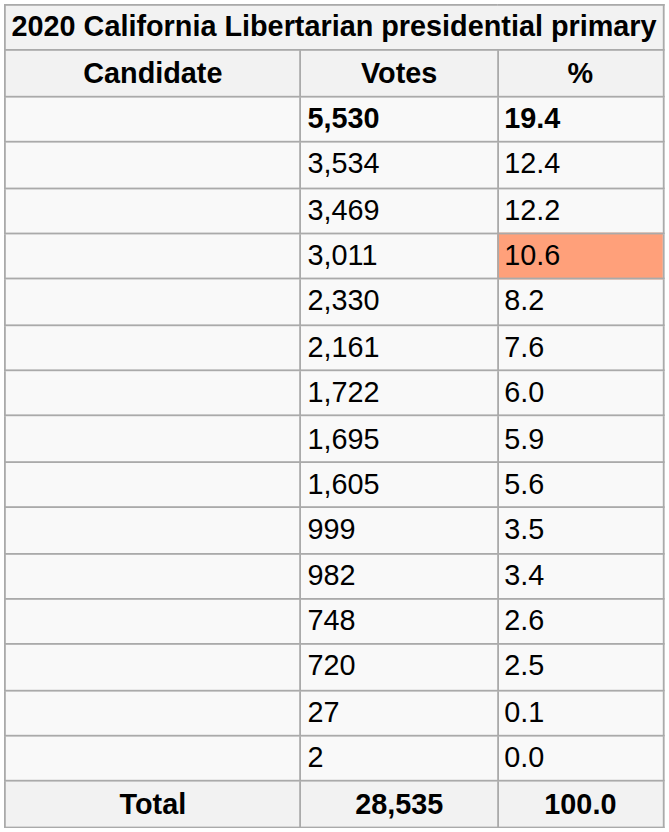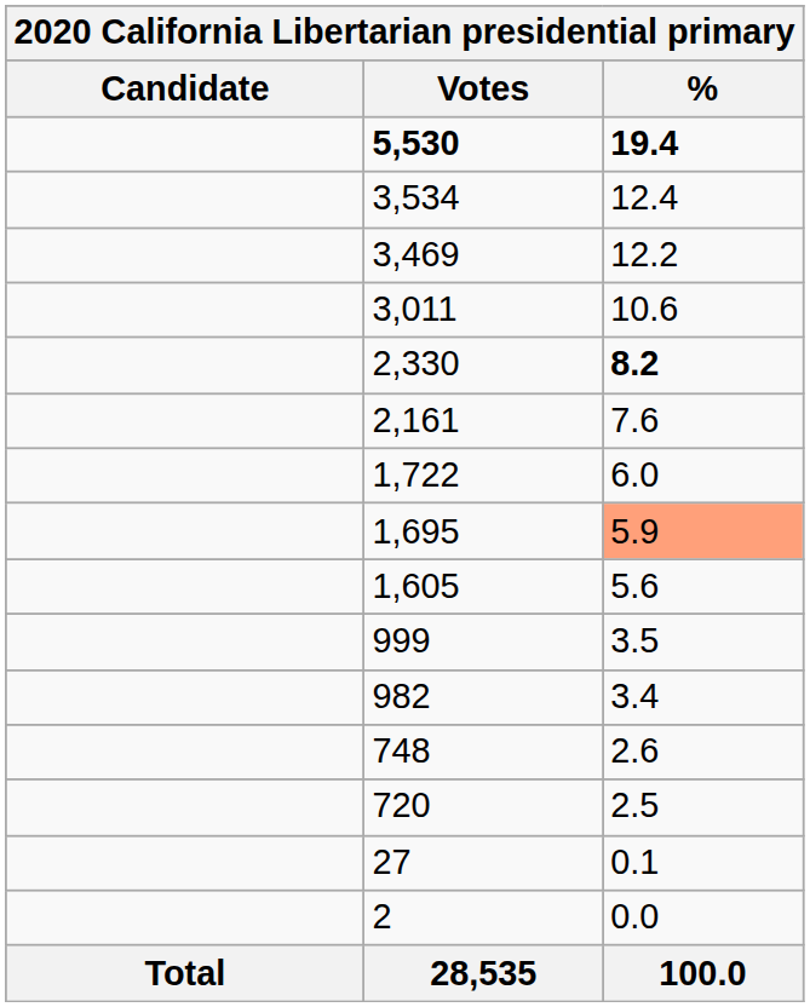3,011 | %: lightsalmon background -> no background
2,330 | %: normal -> bold
1,695 | %: no background -> lightsalmon background
